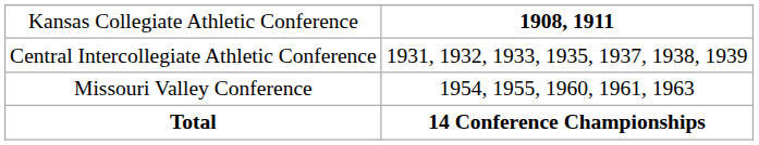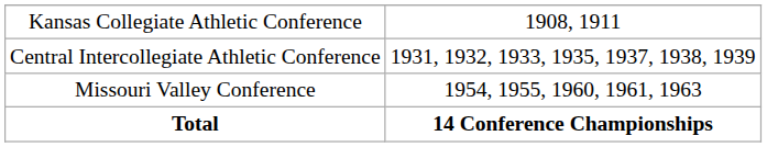Kansas Collegiate Athletic Conference | column 2: bold -> normal
